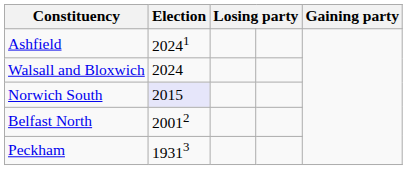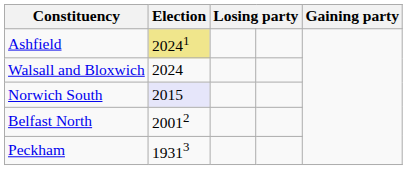Ashfield | Election: no background -> khaki background
